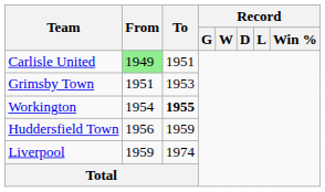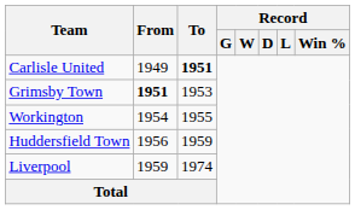Carlisle United | From: lightgreen background -> no background
Carlisle United | To: normal -> bold
Grimsby Town | From: normal -> bold
Workington | To: bold -> normal
